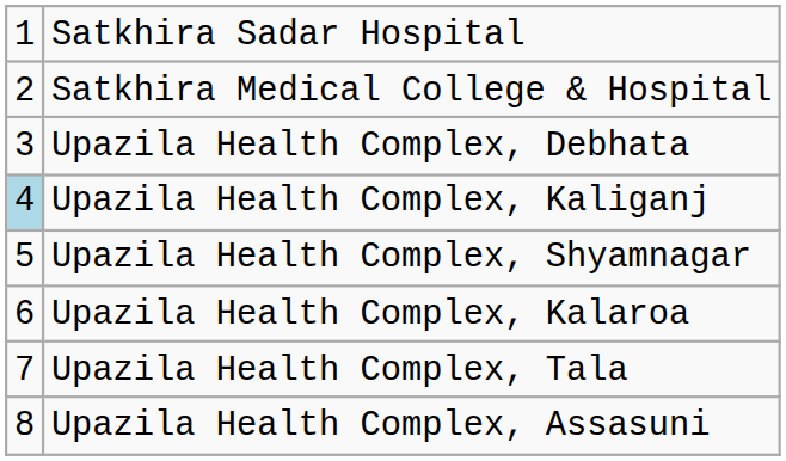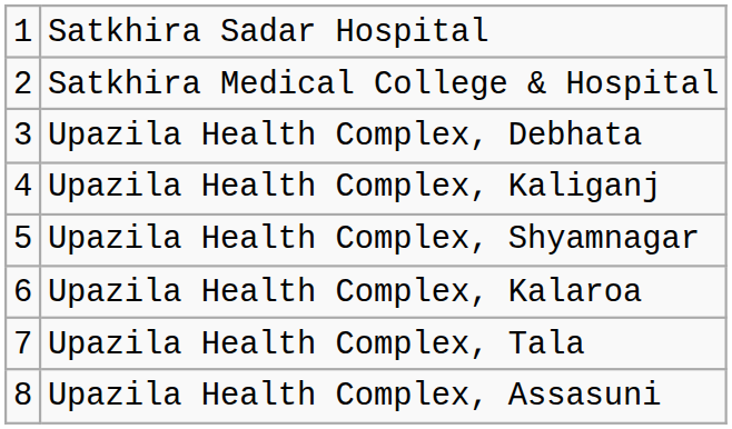Upazila Health Complex, Kaliganj | column 1: lightblue background -> no background
